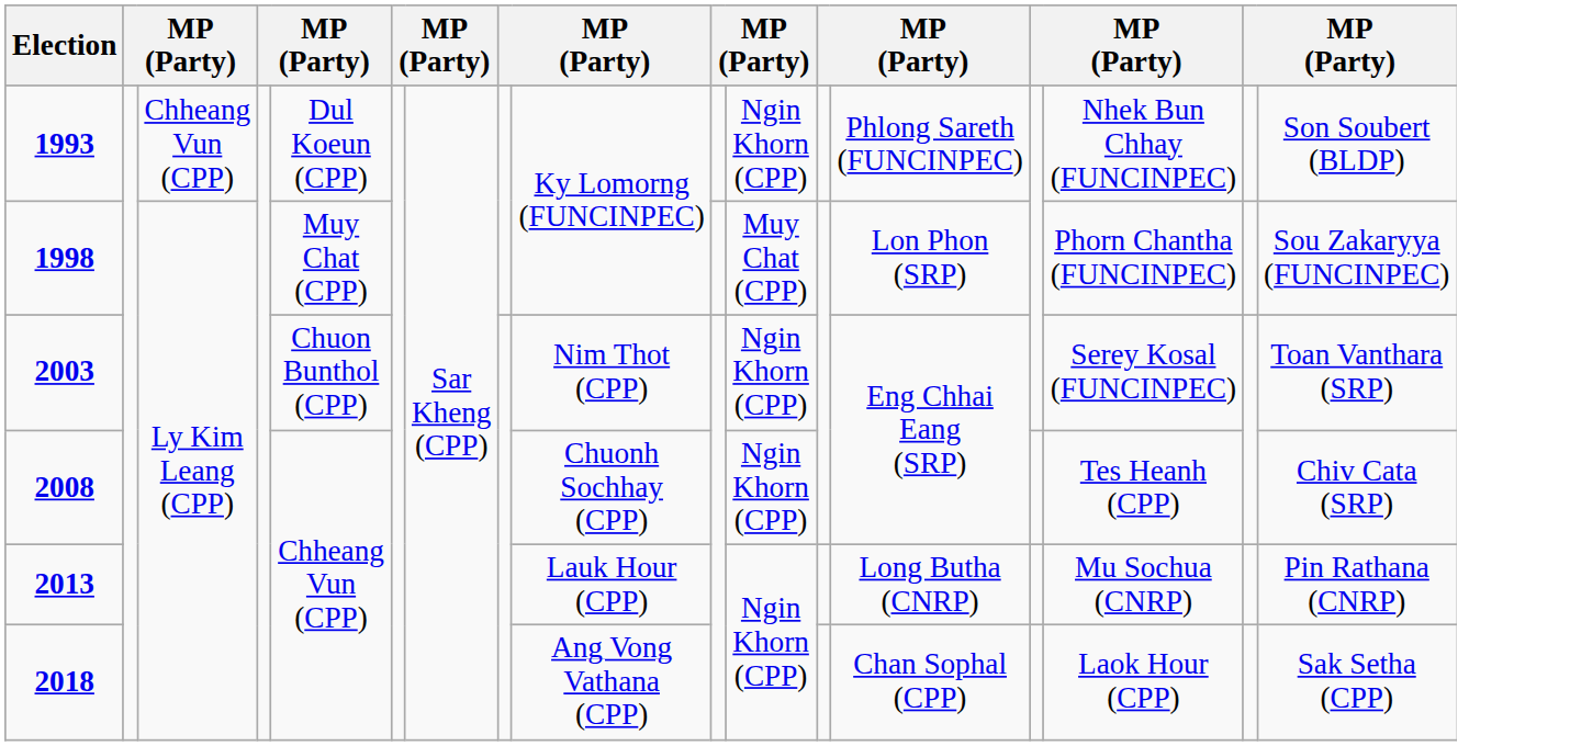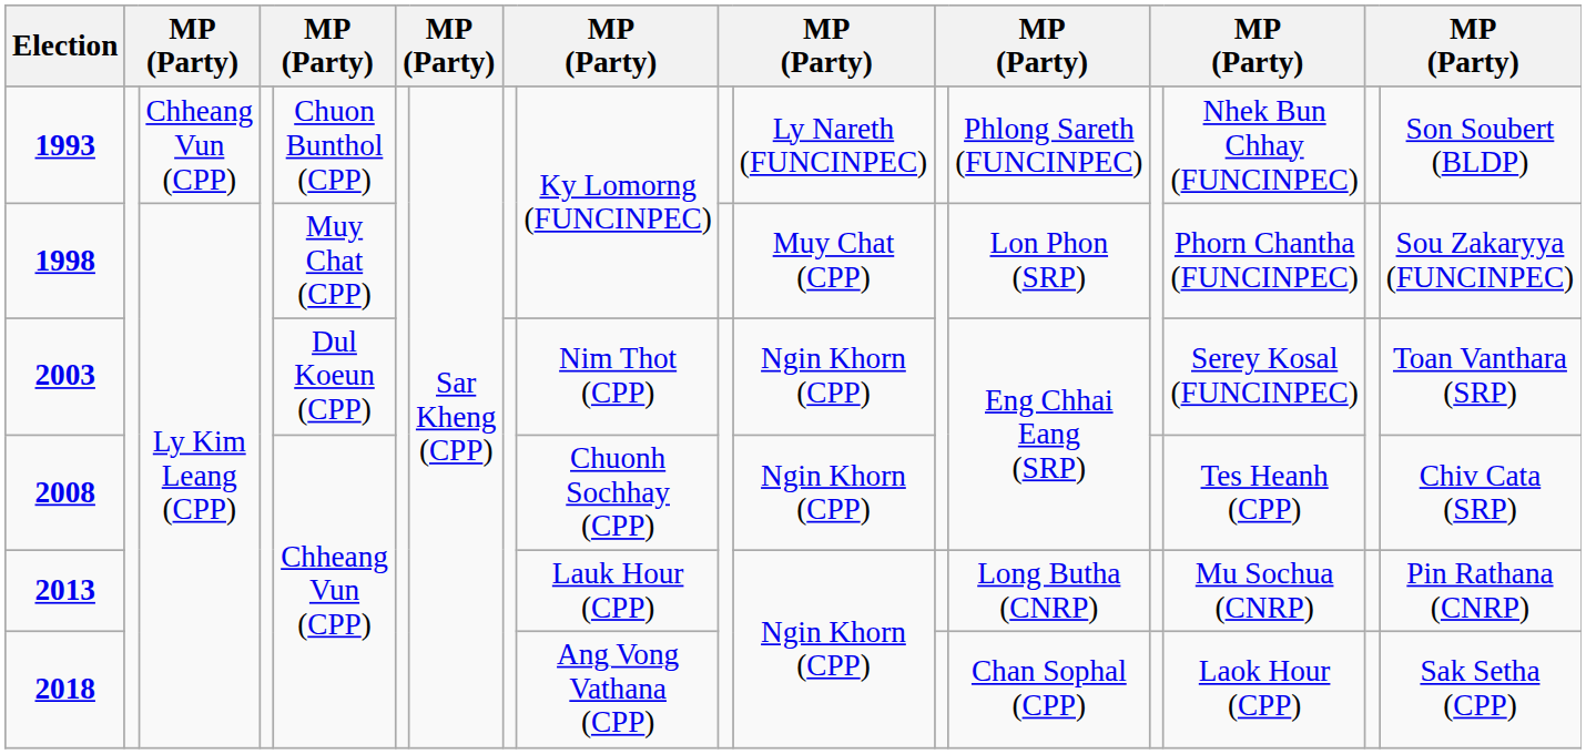1993 | column 5: Dul Koeun (CPP) -> Chuon Bunthol (CPP)
1993 | column 11: Ngin Khorn (CPP) -> Ly Nareth (FUNCINPEC)
2003 | column 5: Chuon Bunthol (CPP) -> Dul Koeun (CPP)
